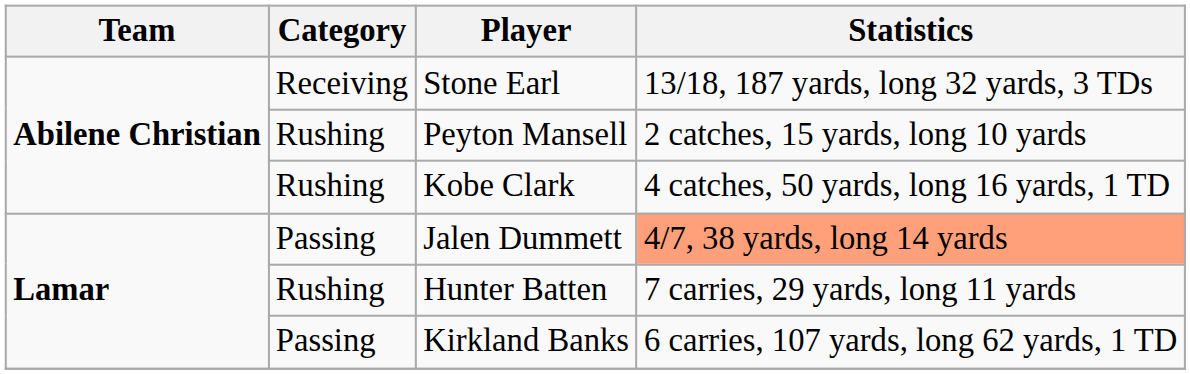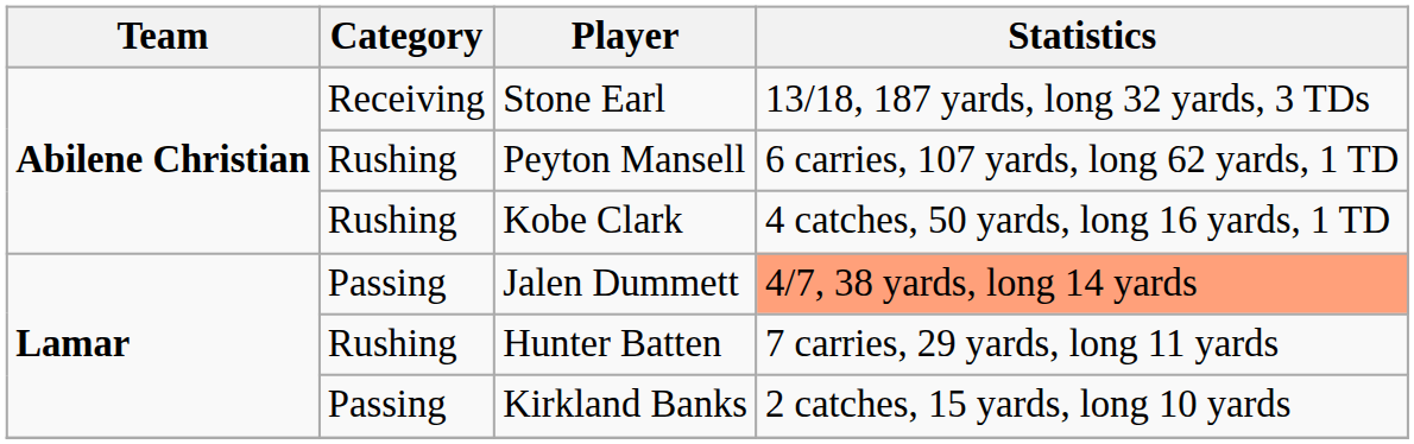Peyton Mansell | Statistics: 2 catches, 15 yards, long 10 yards -> 6 carries, 107 yards, long 62 yards, 1 TD
Kirkland Banks | Statistics: 6 carries, 107 yards, long 62 yards, 1 TD -> 2 catches, 15 yards, long 10 yards
